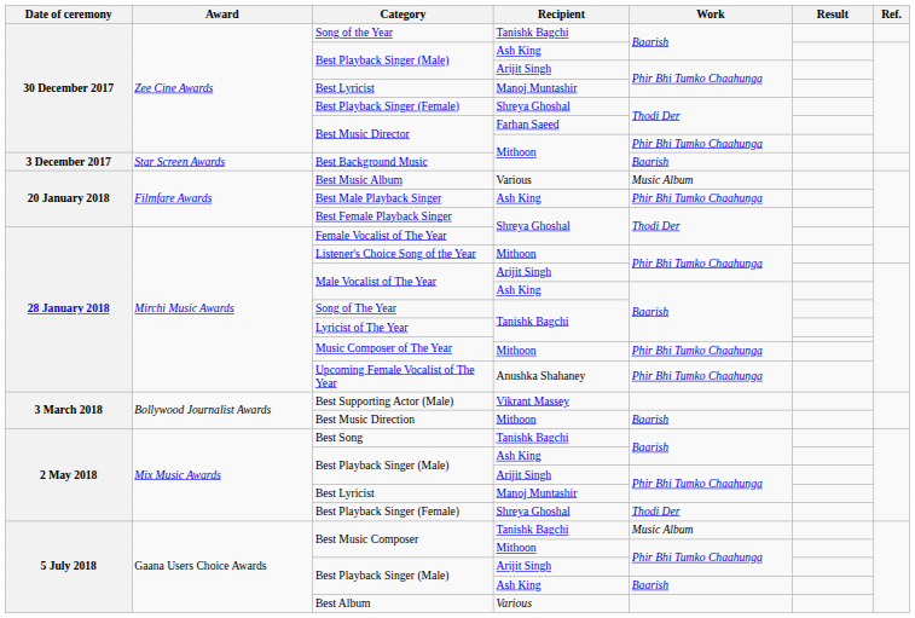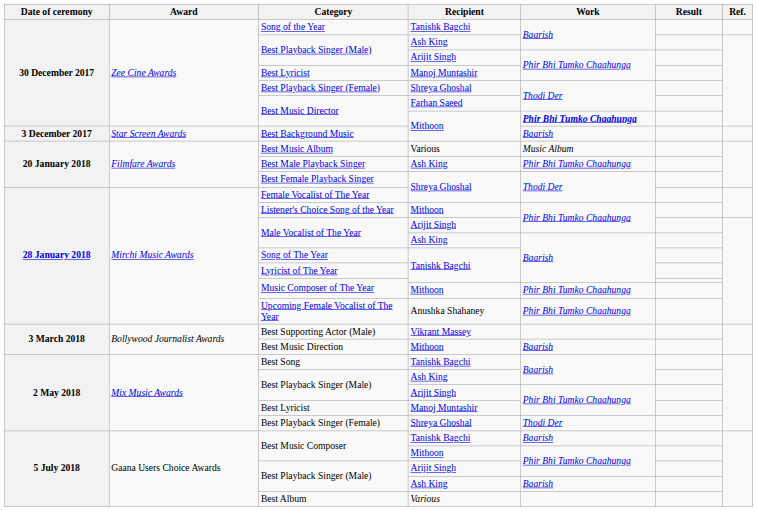Best Music Director / Mithoon | Work: normal -> bold
Best Music Composer / Tanishk Bagchi | Work: Music Album -> Baarish
